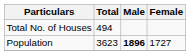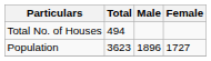Population | Male: bold -> normal
